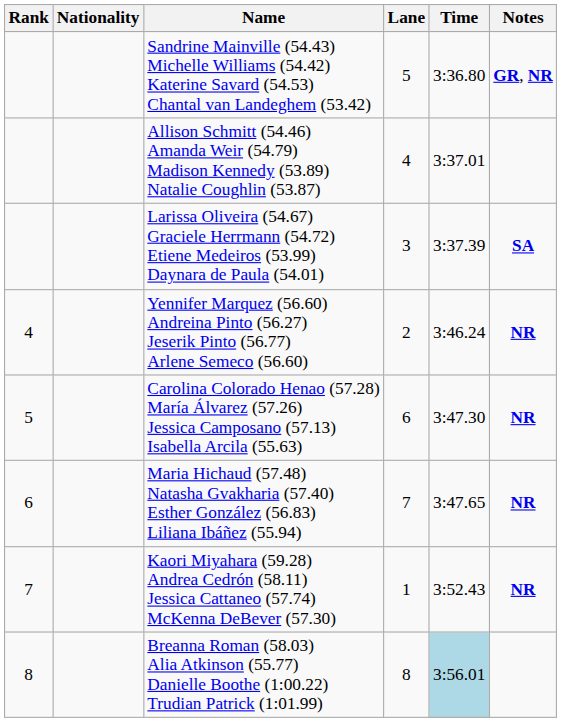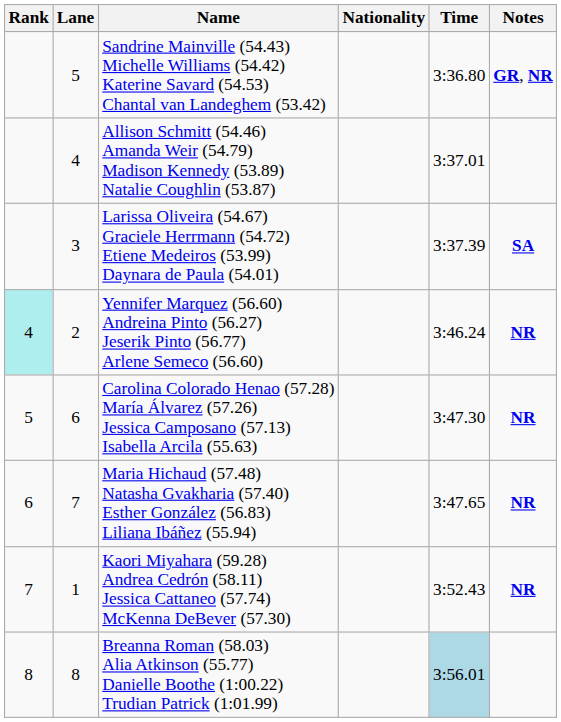columns swapped: Lane <-> Nationality
row 5 | Rank: no background -> paleturquoise background
